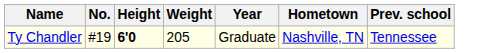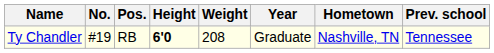+ column: Pos. | RB
Ty Chandler | Weight: 205 -> 208
